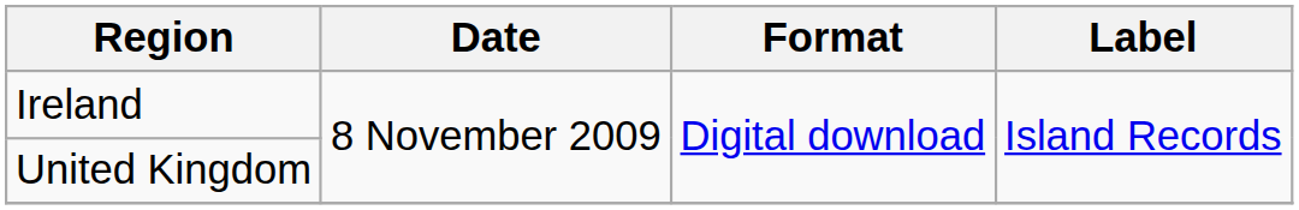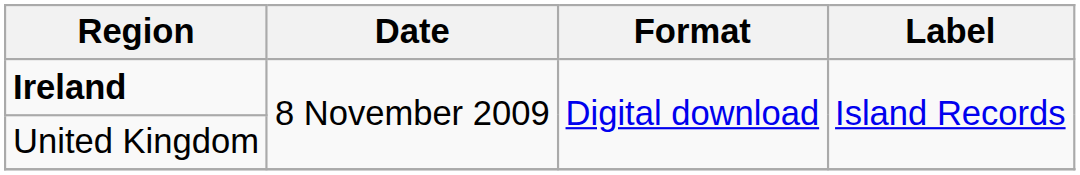Ireland | Region: normal -> bold
